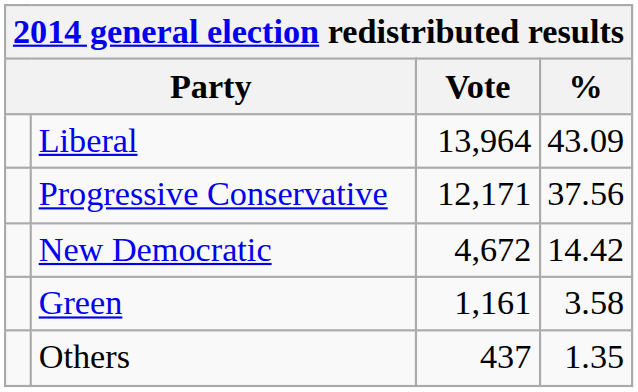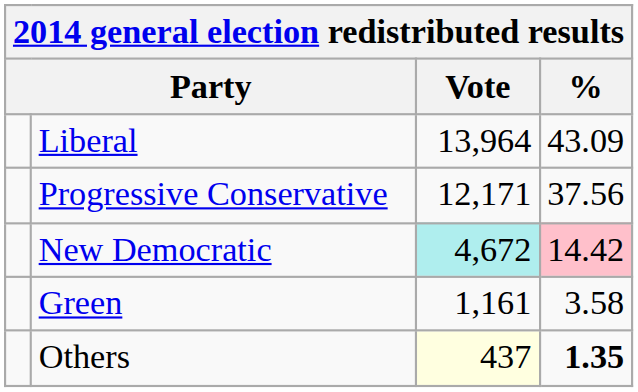New Democratic | Vote: no background -> paleturquoise background
New Democratic | %: no background -> pink background
Others | Vote: no background -> lightyellow background
Others | %: normal -> bold
